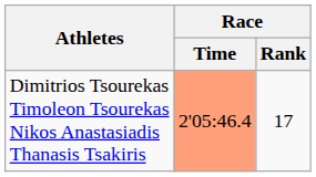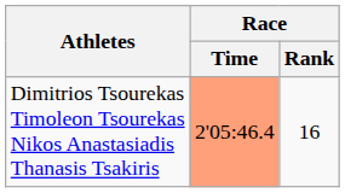row 3 | Race / Rank: 17 -> 16
